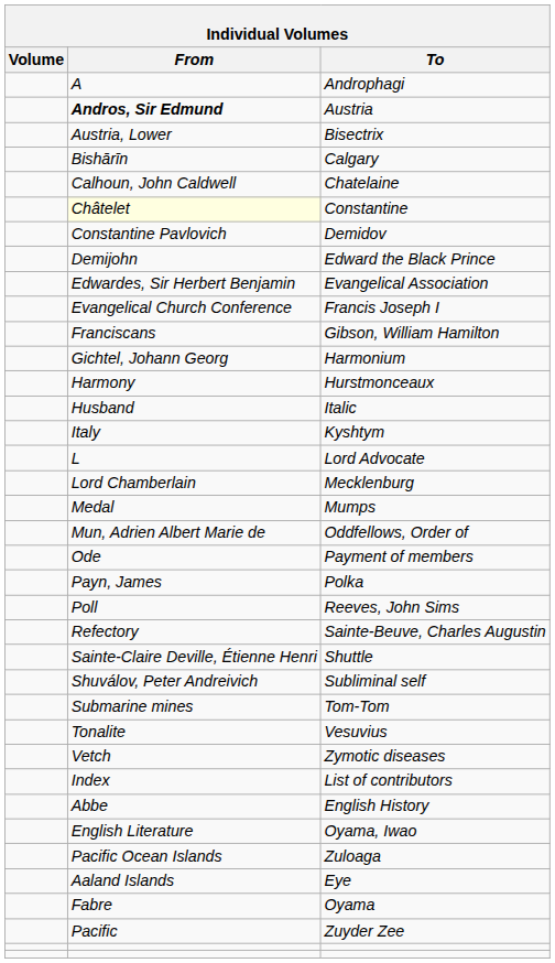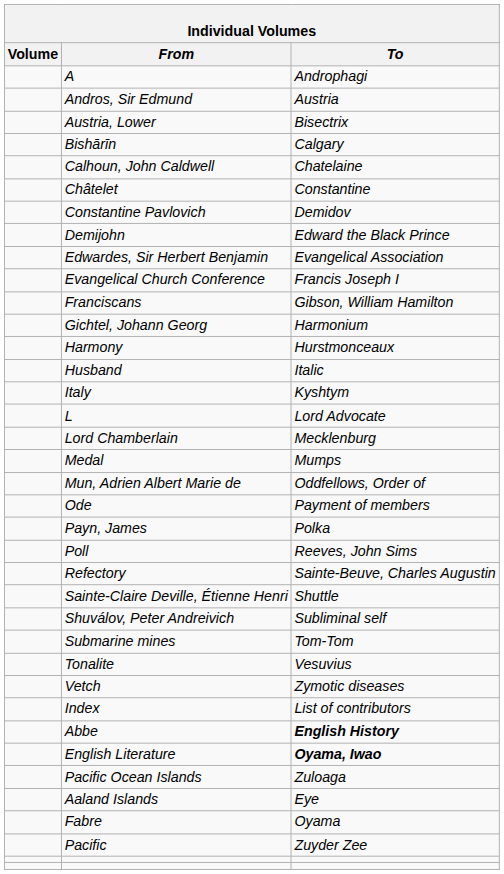Andros, Sir Edmund | From: bold -> normal
Châtelet | From: lightyellow background -> no background
Abbe | To: normal -> bold
English Literature | To: normal -> bold
